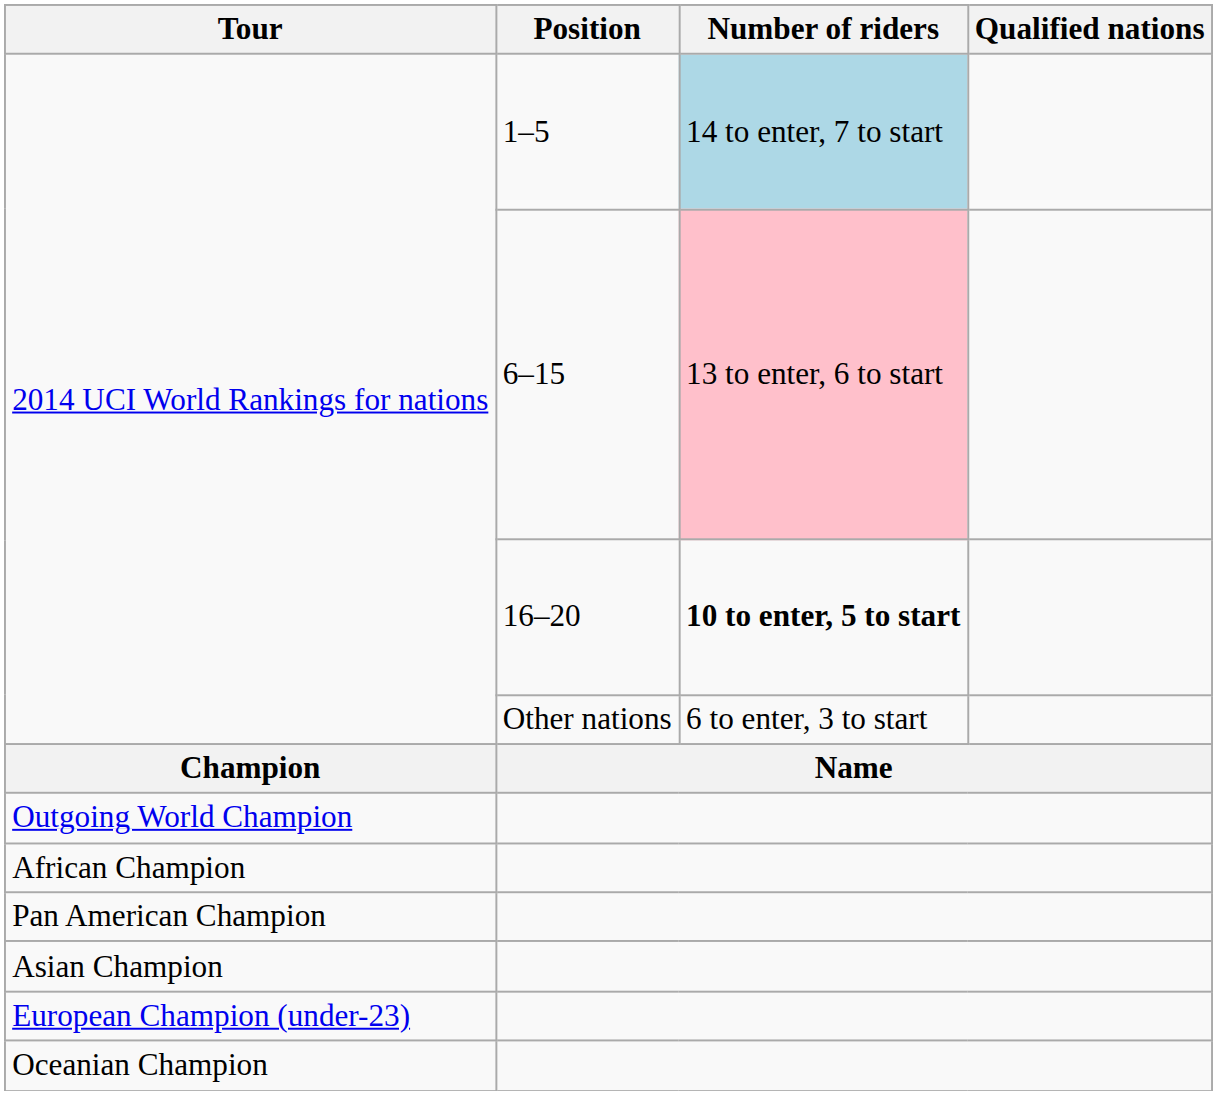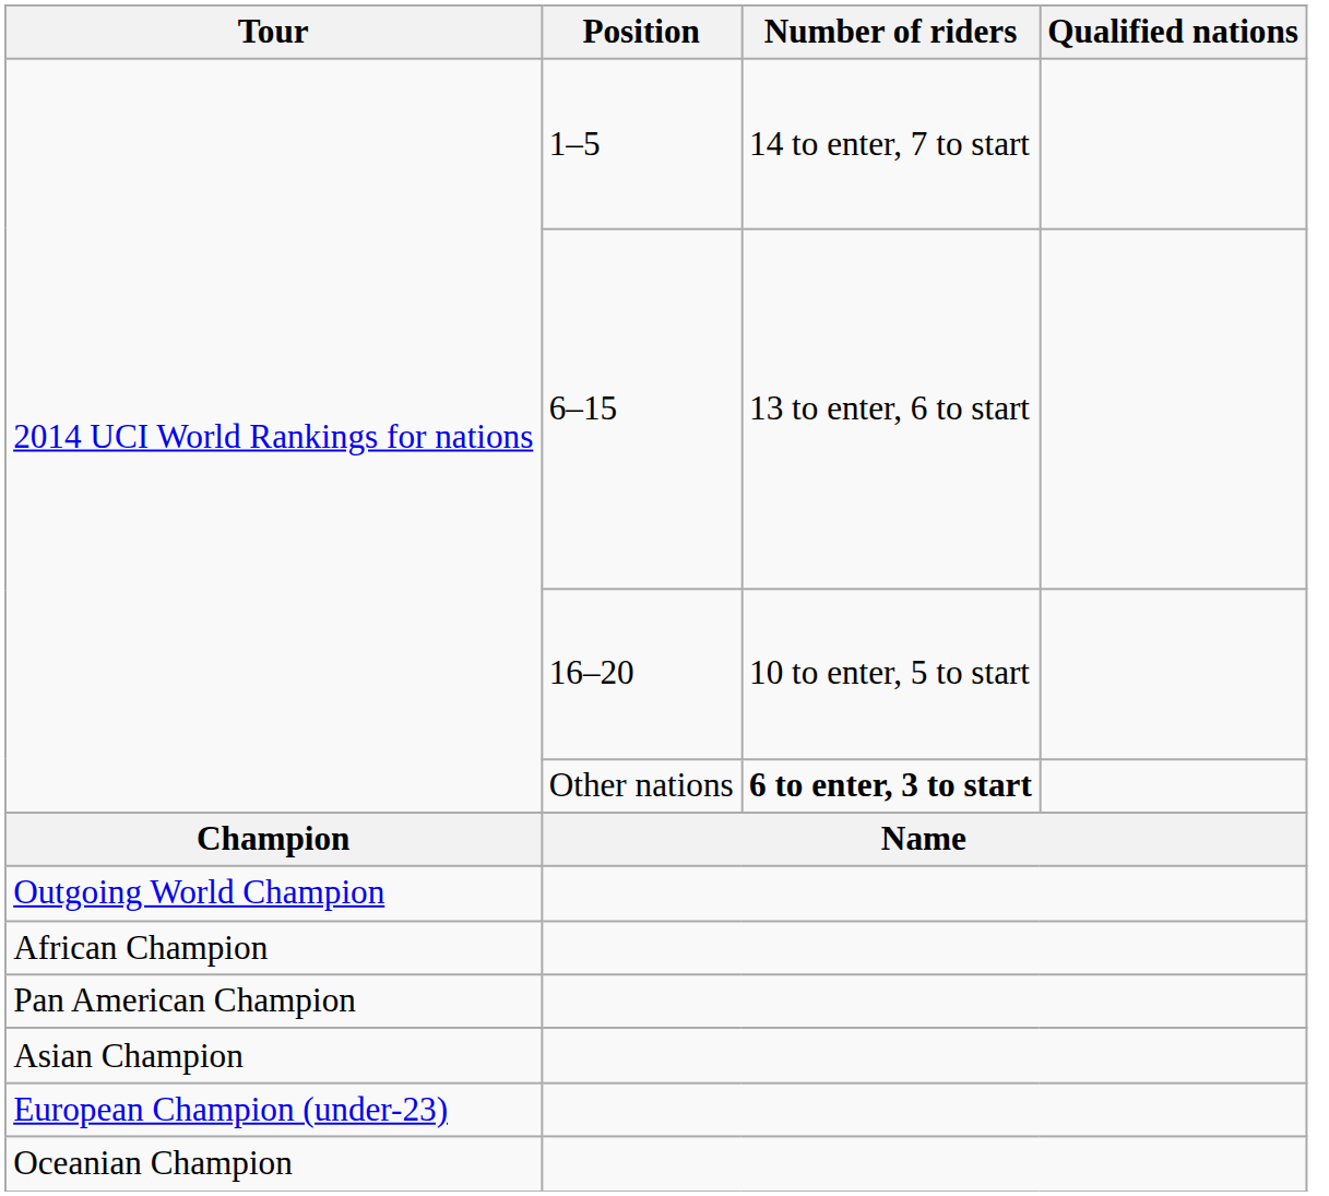2014 UCI World Rankings for nations / 1–5 | Number of riders: lightblue background -> no background
2014 UCI World Rankings for nations / 6–15 | Number of riders: pink background -> no background
2014 UCI World Rankings for nations / 16–20 | Number of riders: bold -> normal
2014 UCI World Rankings for nations / Other nations | Number of riders: normal -> bold
